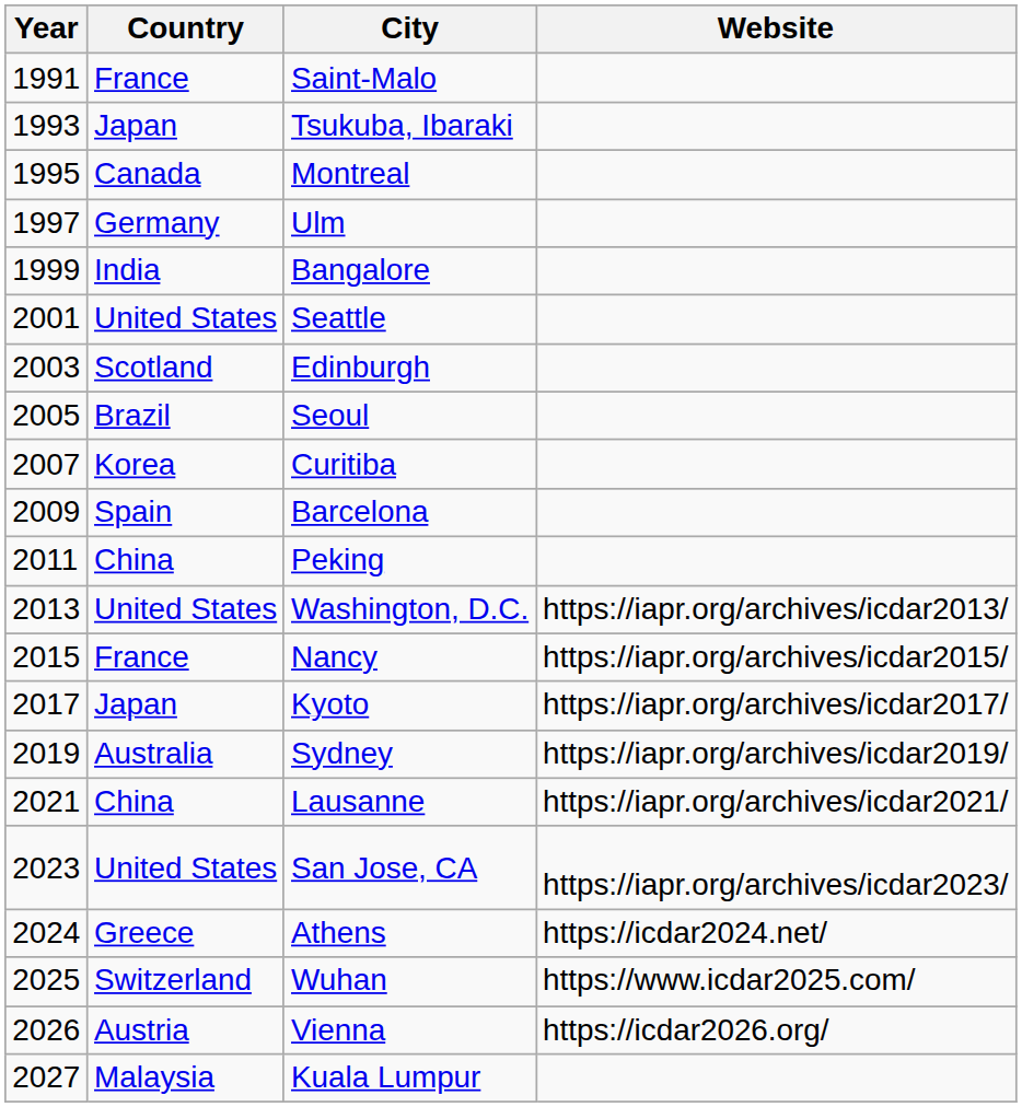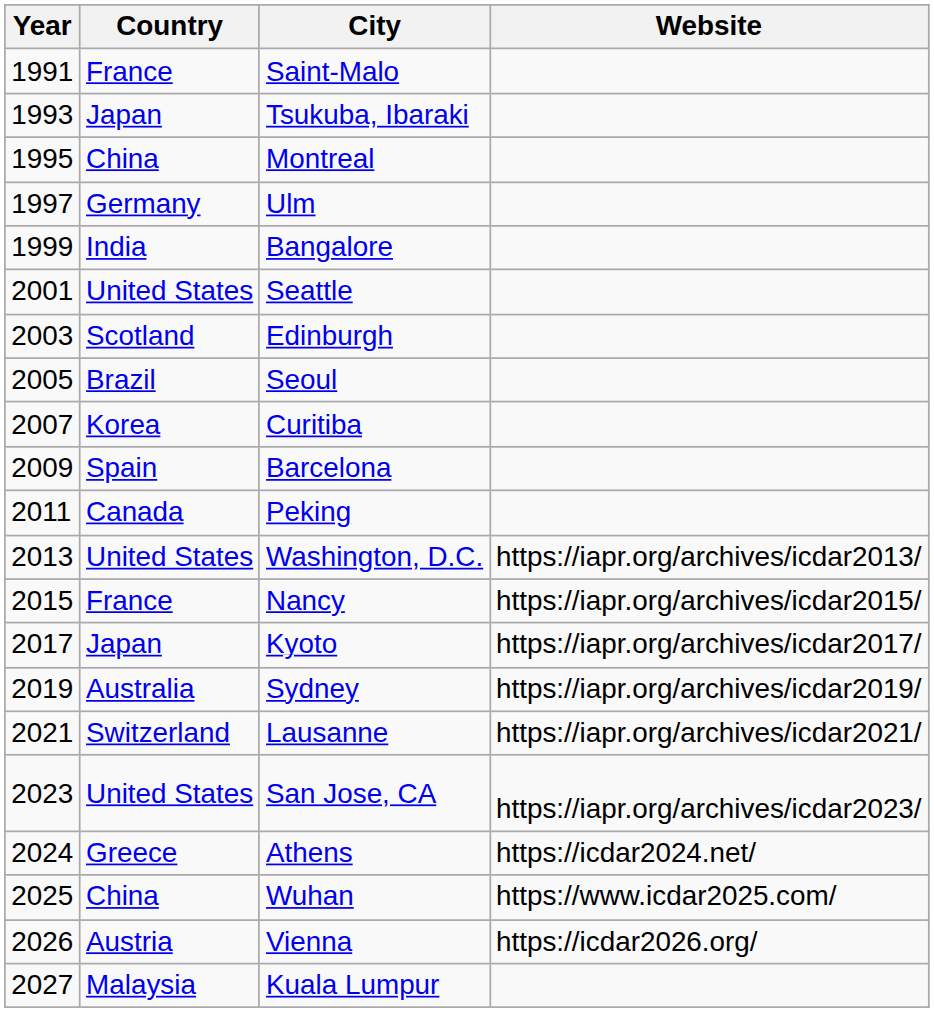Montreal | Country: Canada -> China
Peking | Country: China -> Canada
Lausanne | Country: China -> Switzerland
Wuhan | Country: Switzerland -> China
